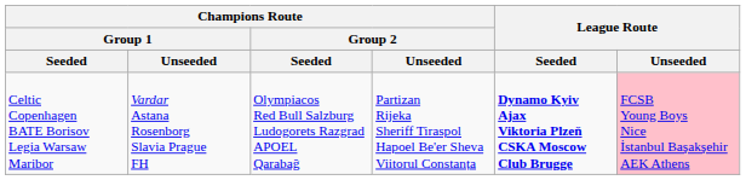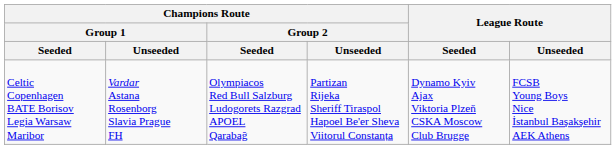Celtic Copenhagen BATE Borisov Legia Warsaw Maribor | League Route / Seeded: bold -> normal
Celtic Copenhagen BATE Borisov Legia Warsaw Maribor | League Route / Unseeded: pink background -> no background
